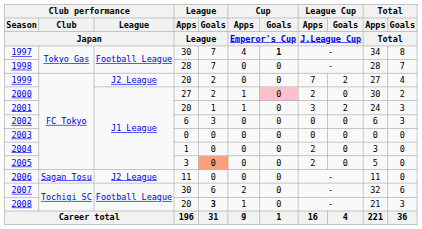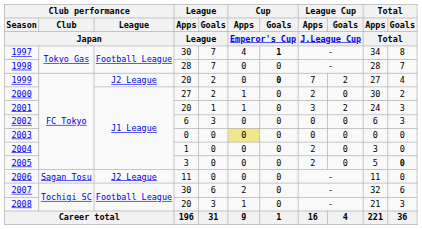1999 | Cup / Goals / Emperor's Cup: normal -> bold
2000 | Cup / Goals / Emperor's Cup: pink background -> no background
2003 | Cup / Apps / Emperor's Cup: no background -> khaki background
2005 | League / Goals / League: lightsalmon background -> no background
2005 | Total / Goals / Total: normal -> bold
2008 | League / Goals / League: bold -> normal
